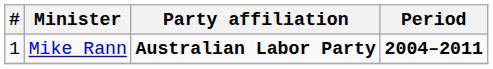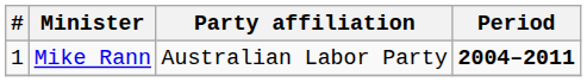Mike Rann | Party affiliation: bold -> normal
